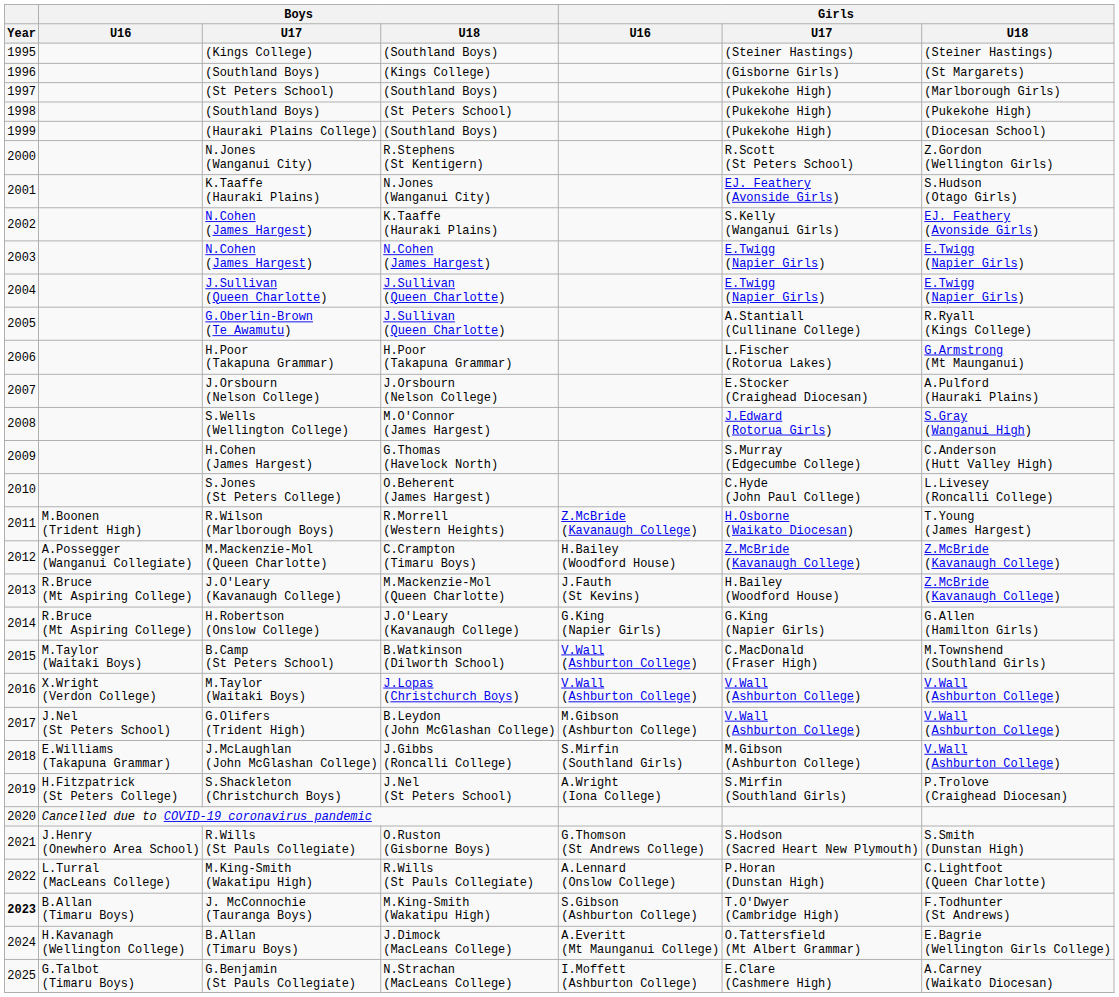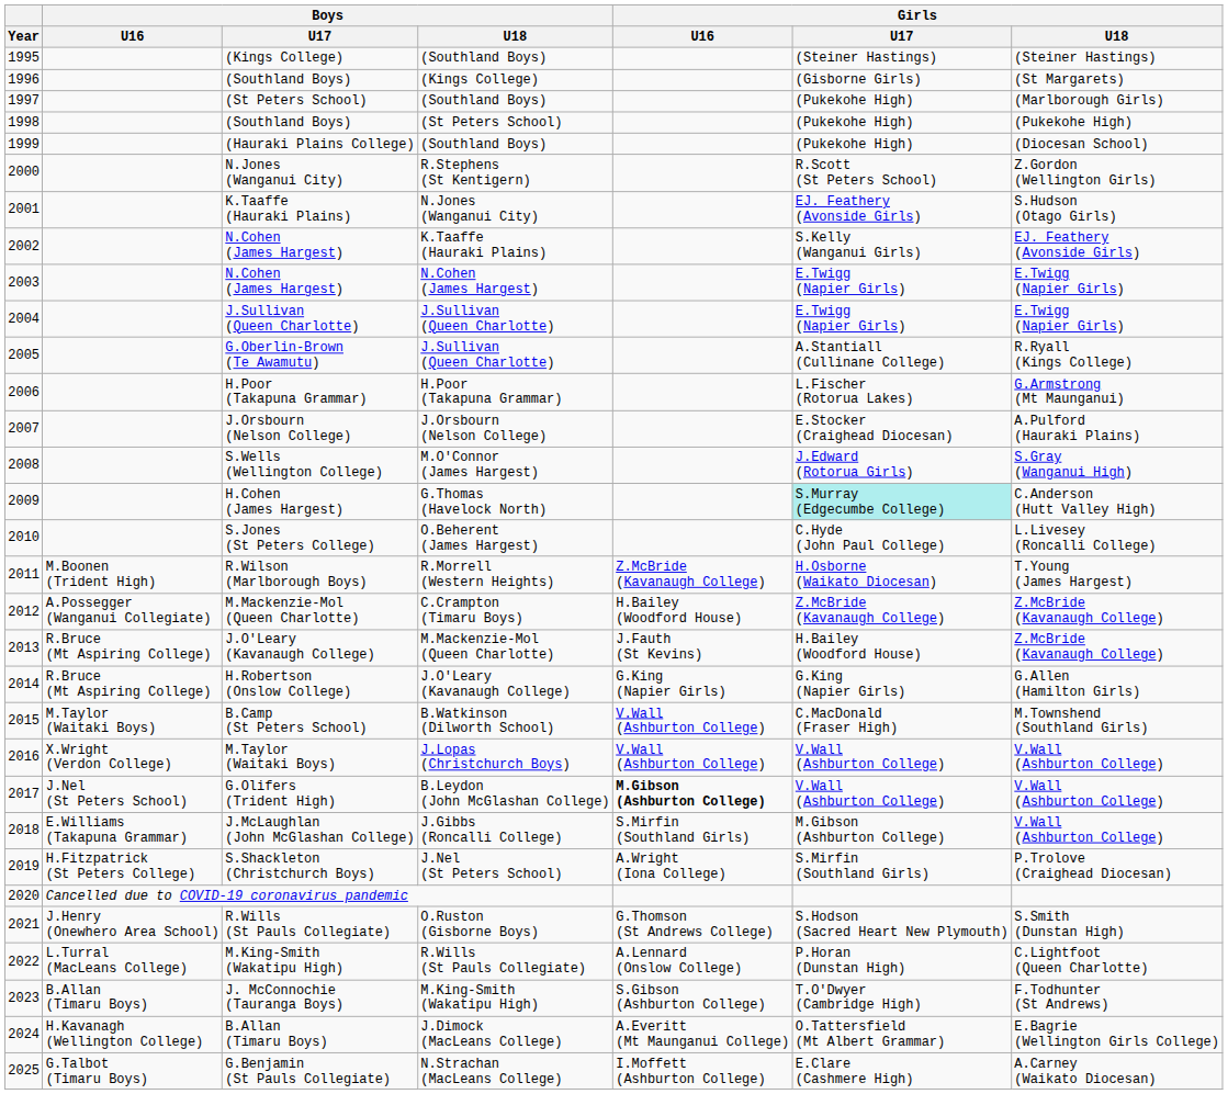H.Cohen (James Hargest) | Girls / U17: no background -> paleturquoise background
G.Olifers (Trident High) | Girls / U16: normal -> bold
J. McConnochie (Tauranga Boys) | Year: bold -> normal
